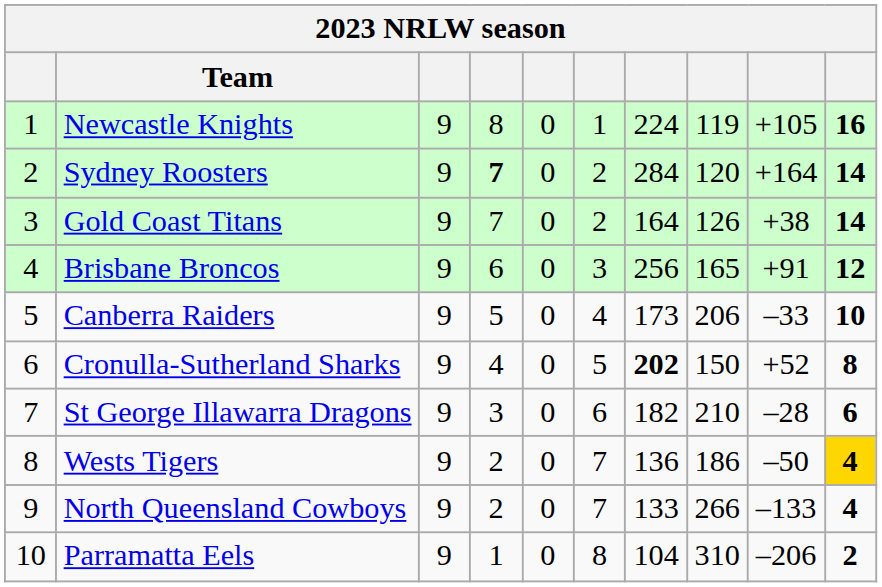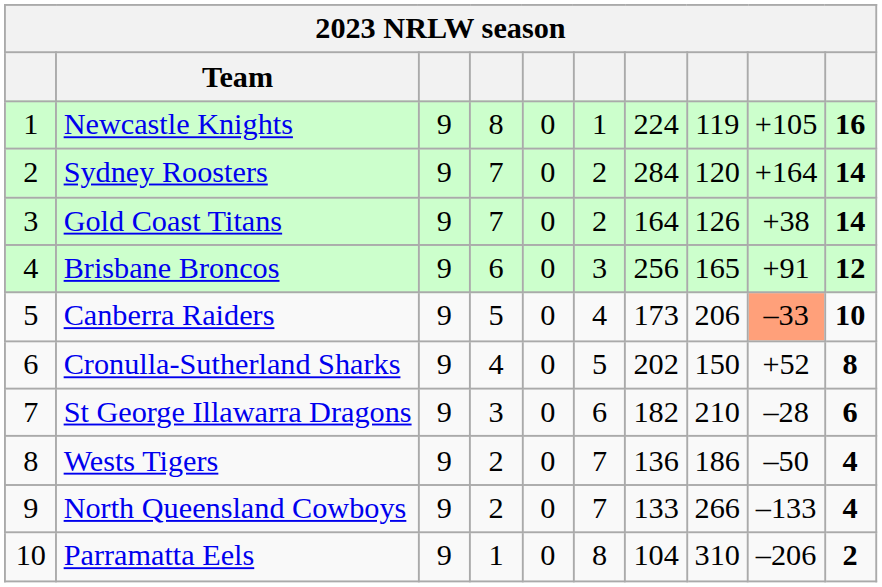Sydney Roosters | column 4: bold -> normal
Canberra Raiders | column 9: no background -> lightsalmon background
Cronulla-Sutherland Sharks | column 7: bold -> normal
Wests Tigers | column 10: gold background -> no background
